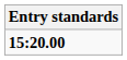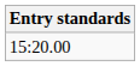row 2 | column 1: bold -> normal
